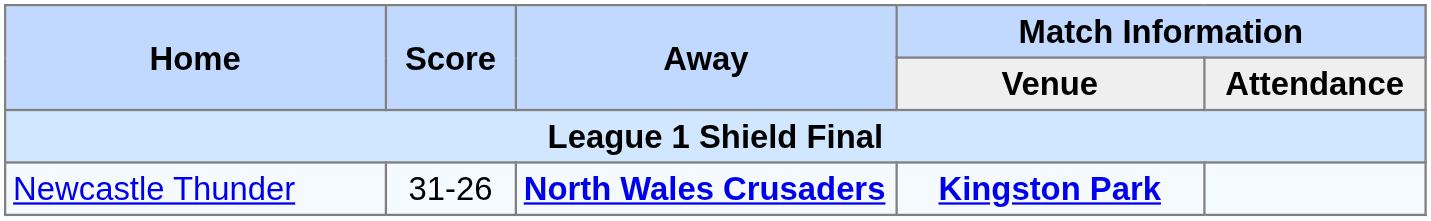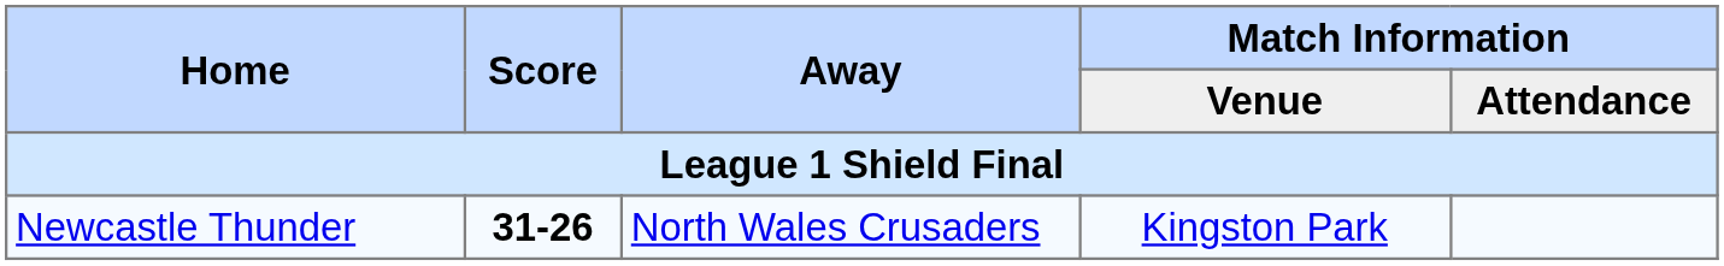Newcastle Thunder | Score: normal -> bold
Newcastle Thunder | Away: bold -> normal
Newcastle Thunder | Match Information / Venue: bold -> normal
